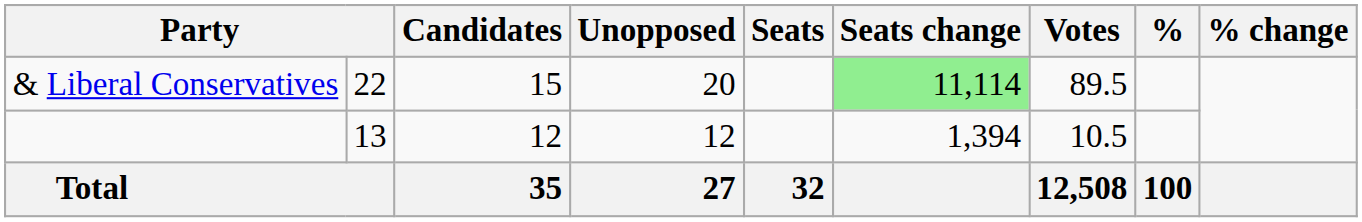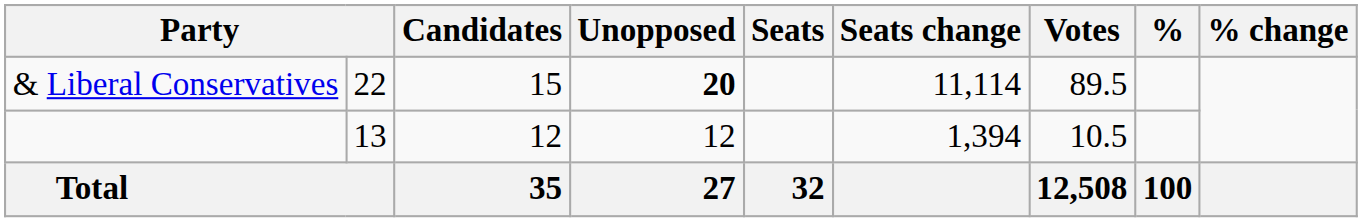& Liberal Conservatives | Unopposed: normal -> bold
& Liberal Conservatives | Seats change: lightgreen background -> no background
